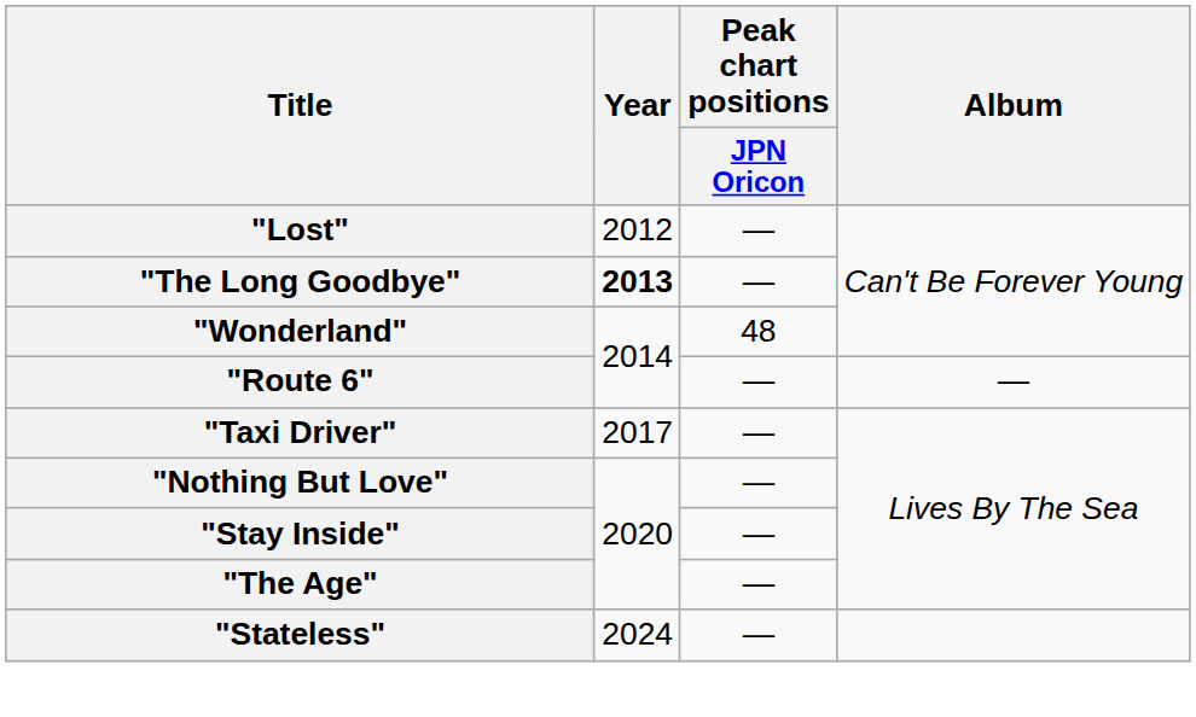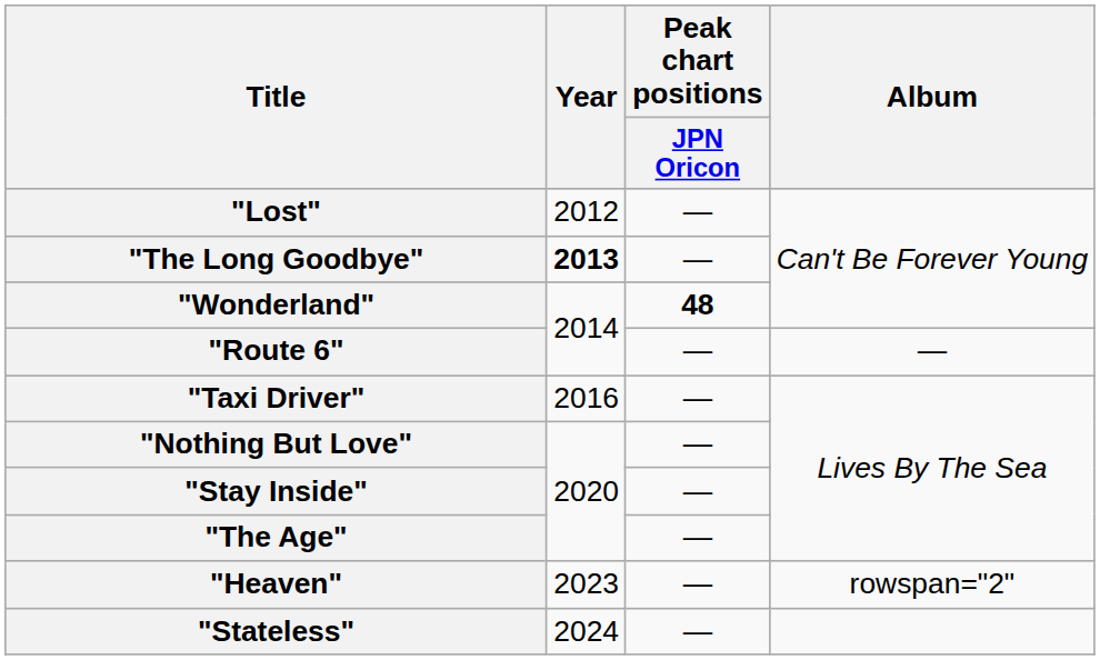"Wonderland" | Peak chart positions / JPN Oricon: normal -> bold
"Taxi Driver" | Year: 2017 -> 2016
+ row: "Heaven" | 2023 | — | rowspan="2"
